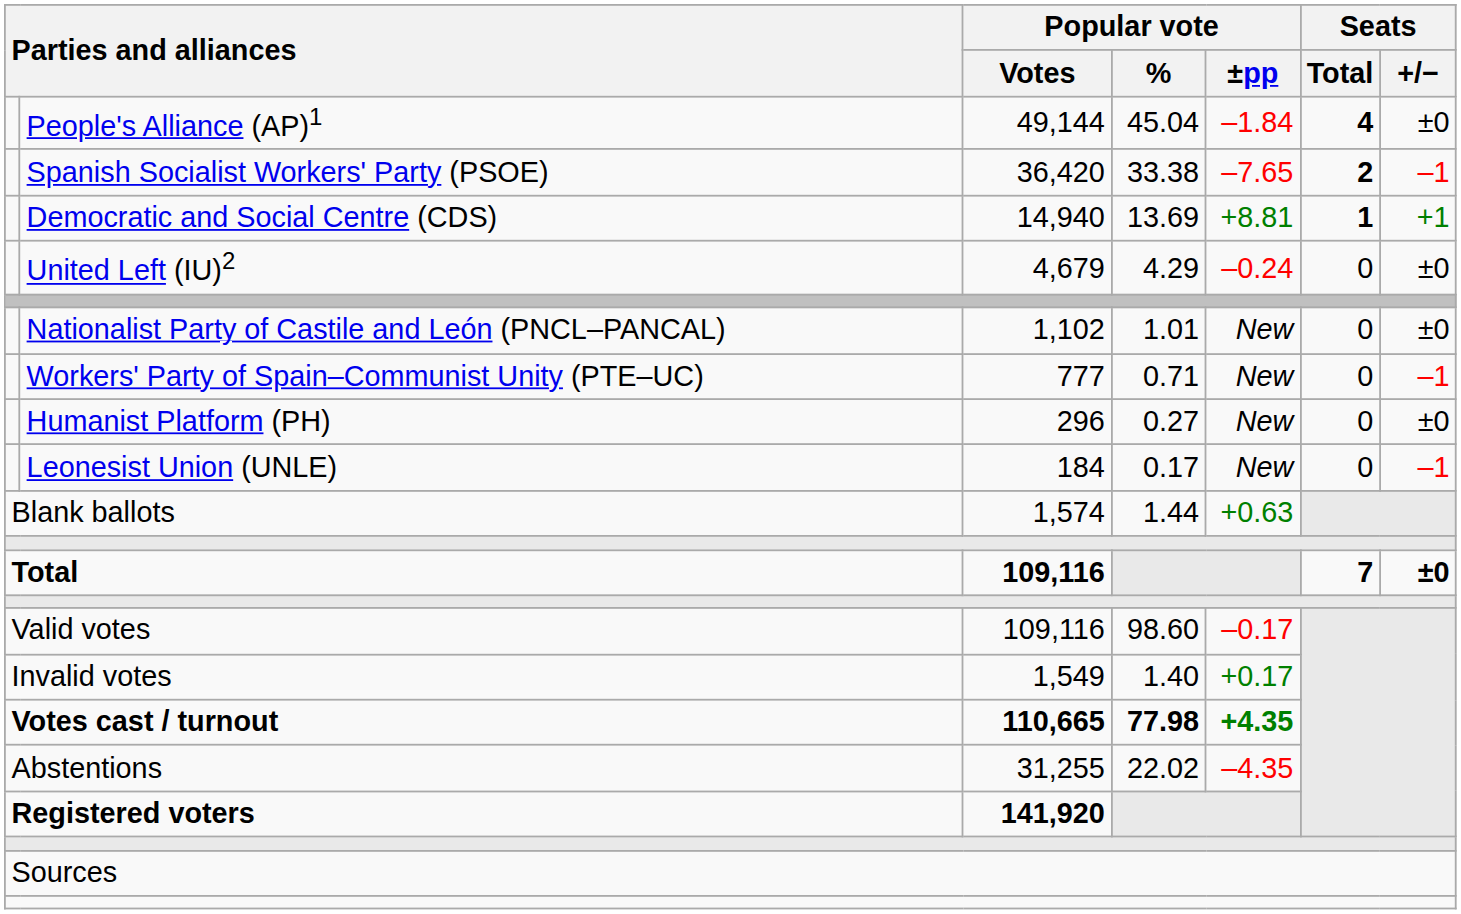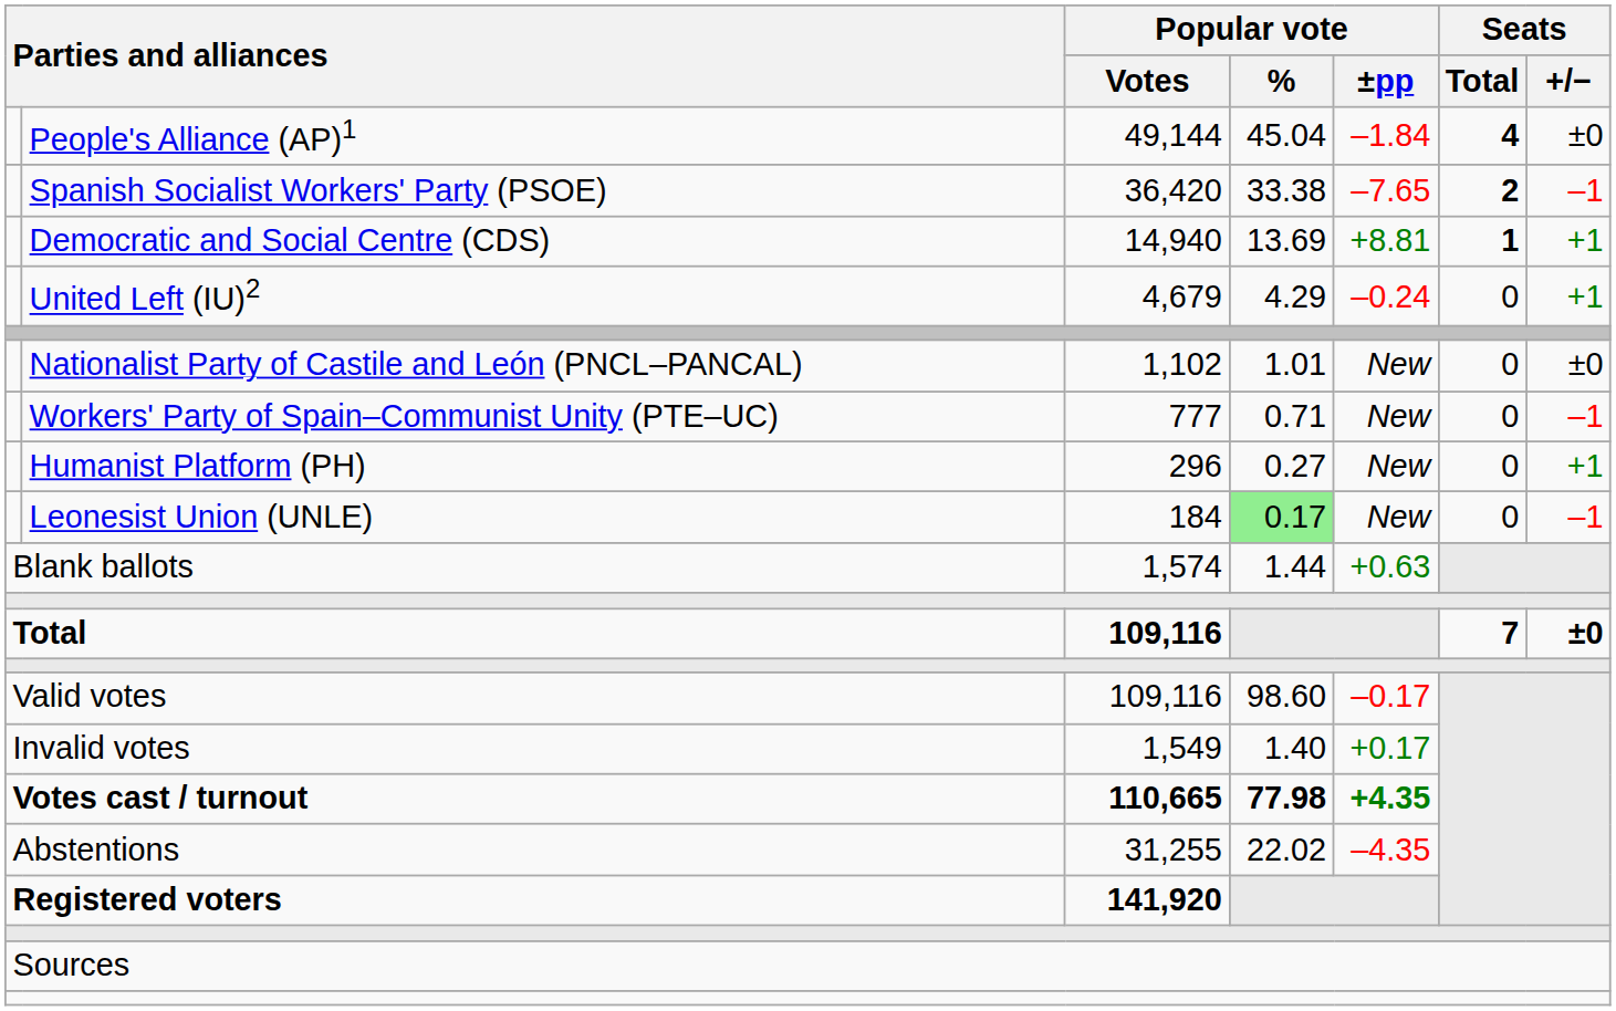United Left (IU)2 | Seats / +/−: ±0 -> +1
Humanist Platform (PH) | Seats / +/−: ±0 -> +1
Leonesist Union (UNLE) | Popular vote / %: no background -> lightgreen background
